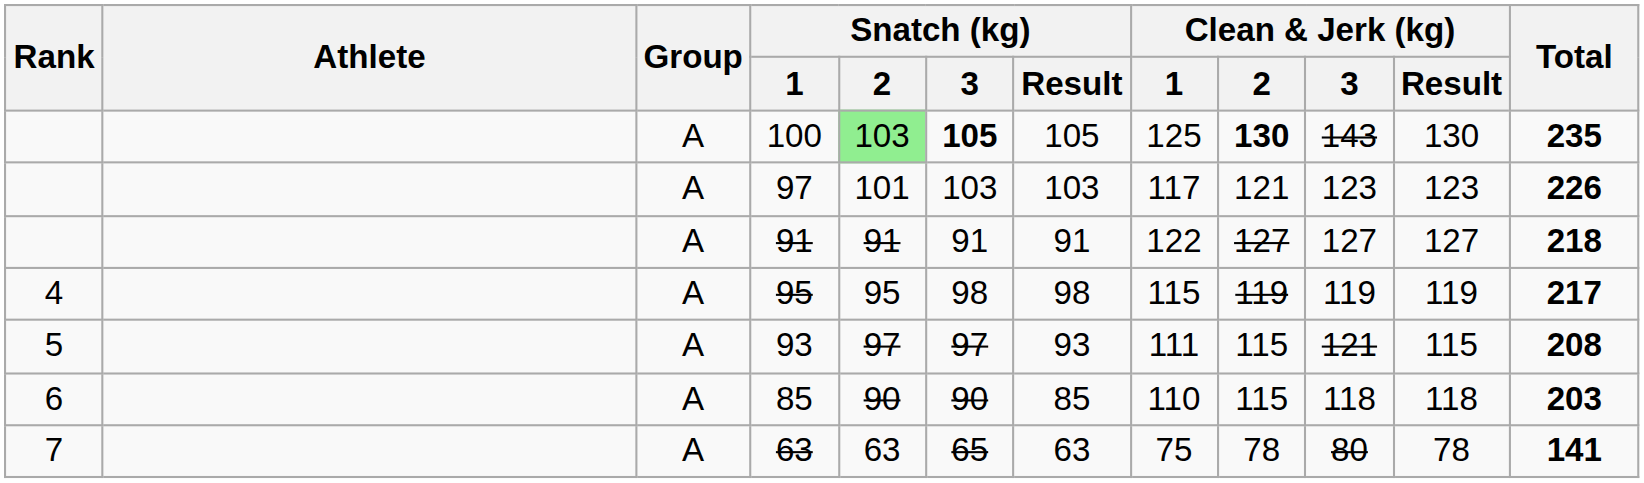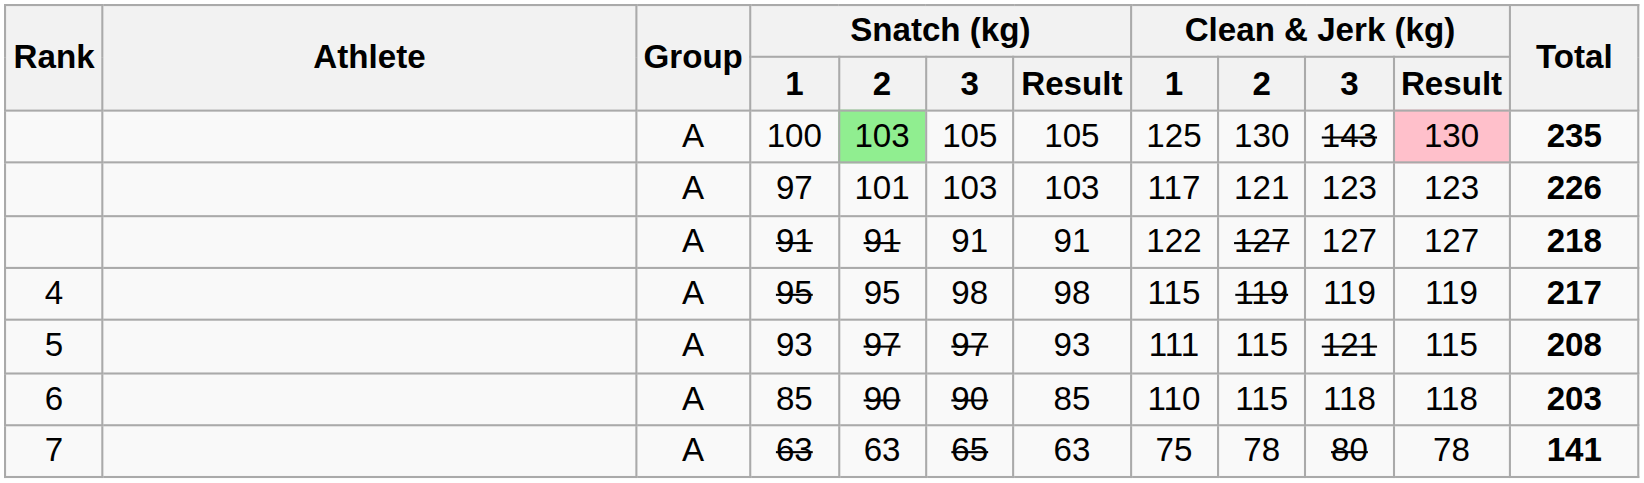100 | Snatch (kg) / 3: bold -> normal
100 | Clean & Jerk (kg) / 2: bold -> normal
100 | Clean & Jerk (kg) / Result: no background -> pink background
